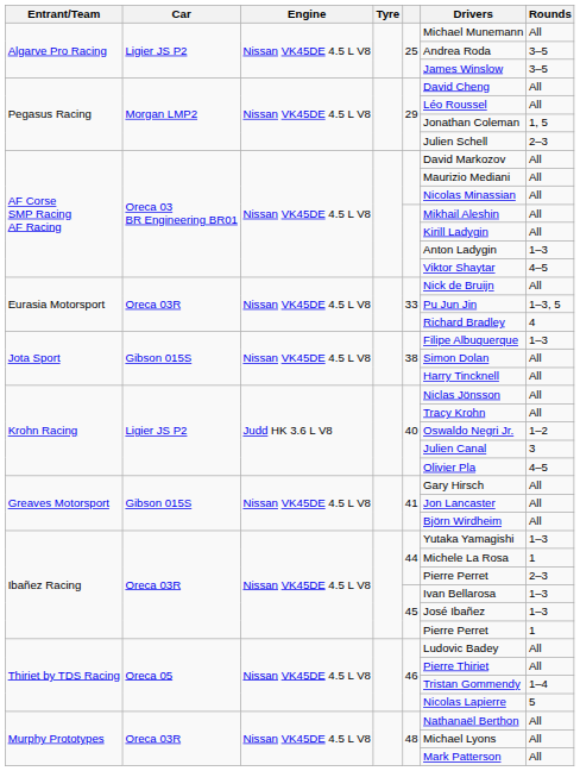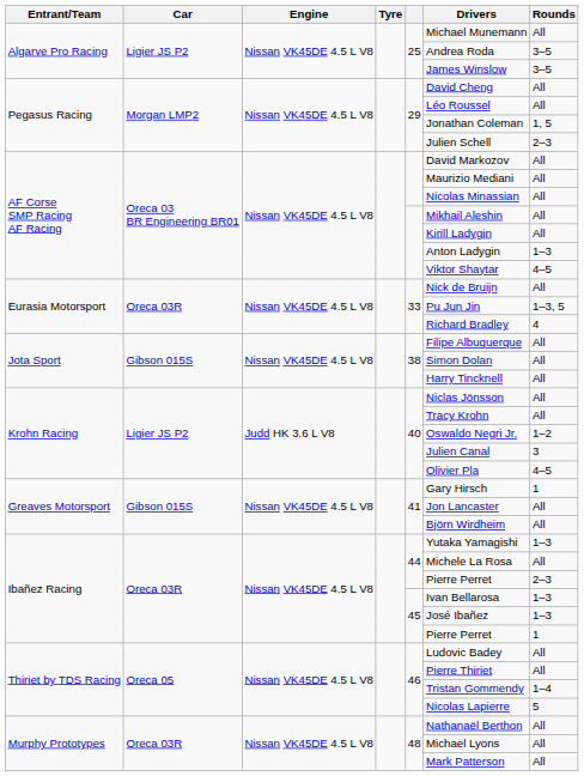row 19 | Rounds: 1–3 -> All
row 27 | Rounds: All -> 1
row 31 | Rounds: 1 -> All
